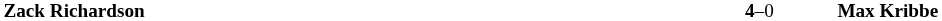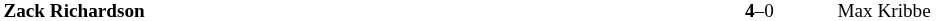Zack Richardson | column 3: bold -> normal
